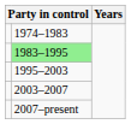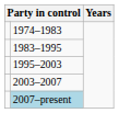1983–1995 | column 2: lightgreen background -> no background
2007–present | column 2: no background -> lightblue background
